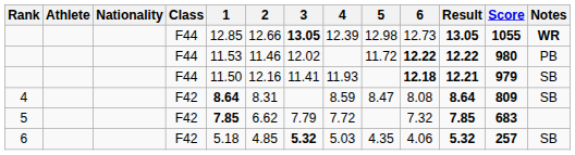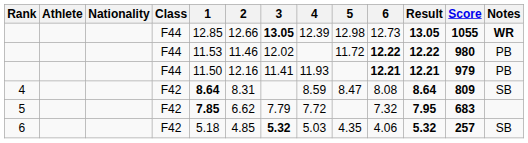row 4 | 6: 12.18 -> 12.21
row 4 | Notes: SB -> PB
row 6 | Result: 7.85 -> 7.95
